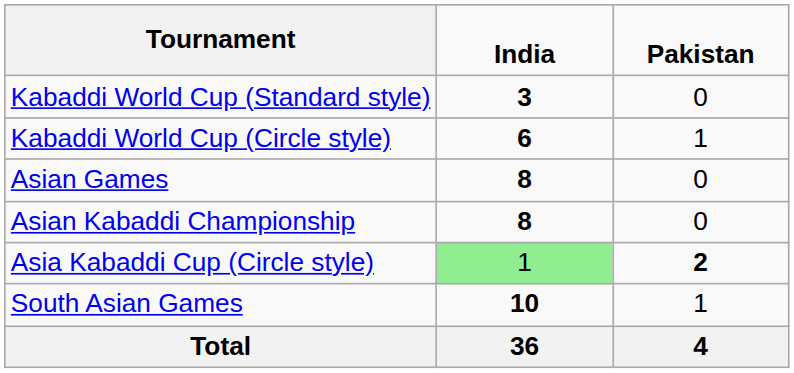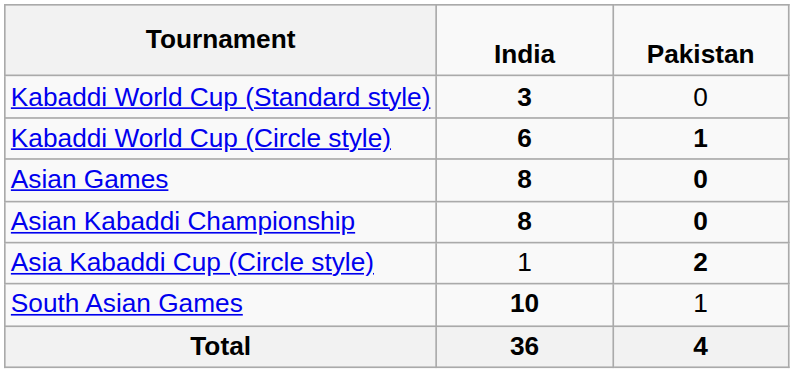Kabaddi World Cup (Circle style) | column 3: normal -> bold
Asian Games | column 3: normal -> bold
Asian Kabaddi Championship | column 3: normal -> bold
Asia Kabaddi Cup (Circle style) | column 2: lightgreen background -> no background
